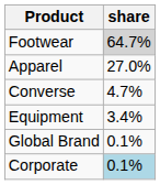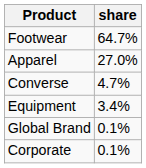Footwear | share: lightgrey background -> no background
Corporate | share: lightblue background -> no background
